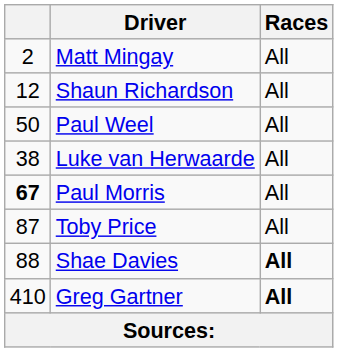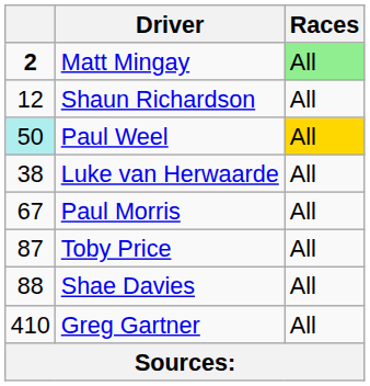row 2 | column 1: normal -> bold
row 2 | Races: no background -> lightgreen background
row 4 | column 1: no background -> paleturquoise background
row 4 | Races: no background -> gold background
row 6 | column 1: bold -> normal
row 8 | Races: bold -> normal
row 9 | Races: bold -> normal
